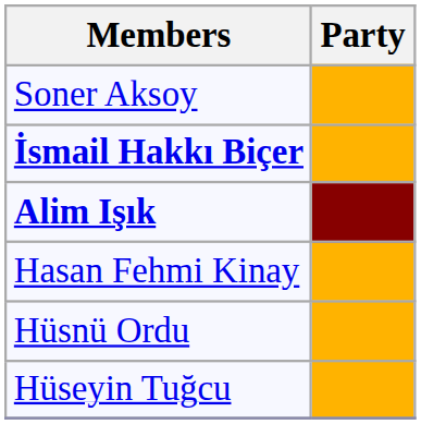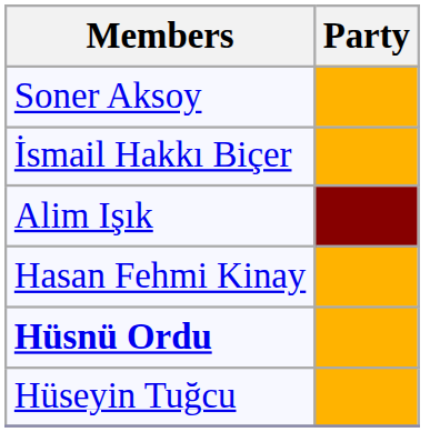İsmail Hakkı Biçer | Members: bold -> normal
Alim Işık | Members: bold -> normal
Hüsnü Ordu | Members: normal -> bold
